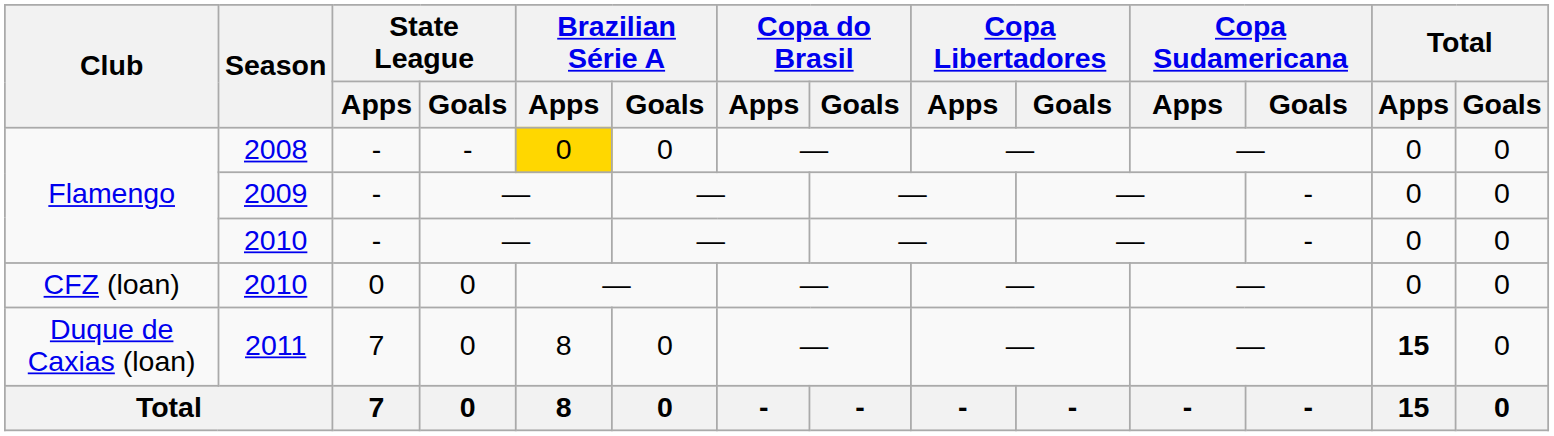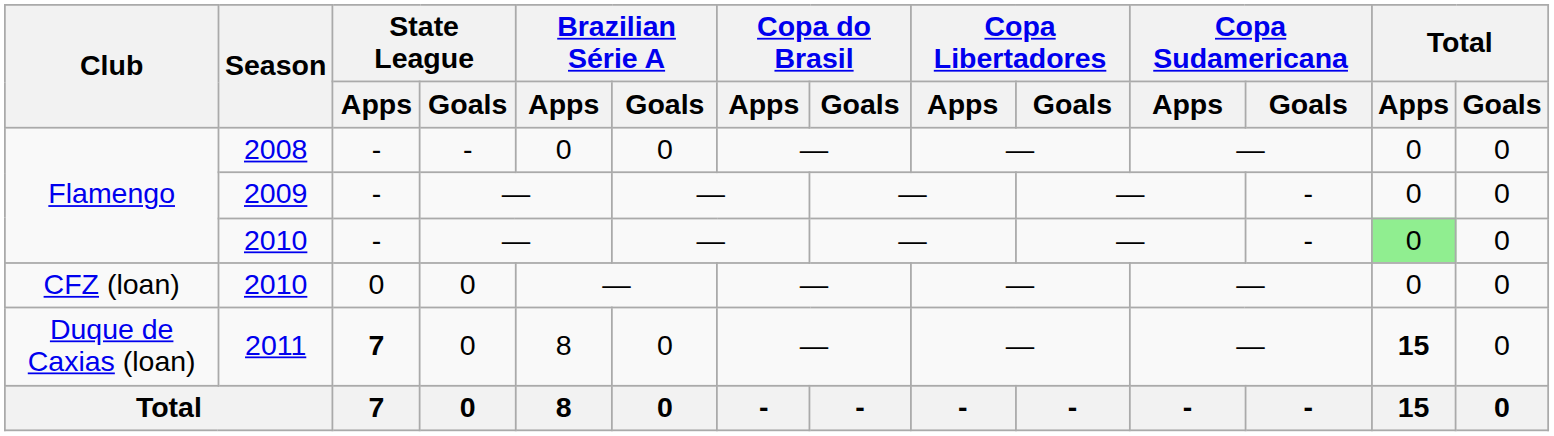2008 | Brazilian Série A / Apps: gold background -> no background
Flamengo / 2010 | Total / Apps: no background -> lightgreen background
2011 | State League / Apps: normal -> bold
